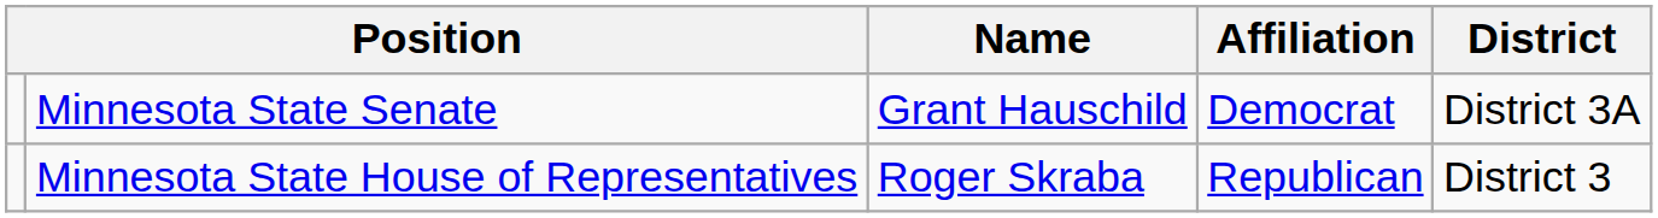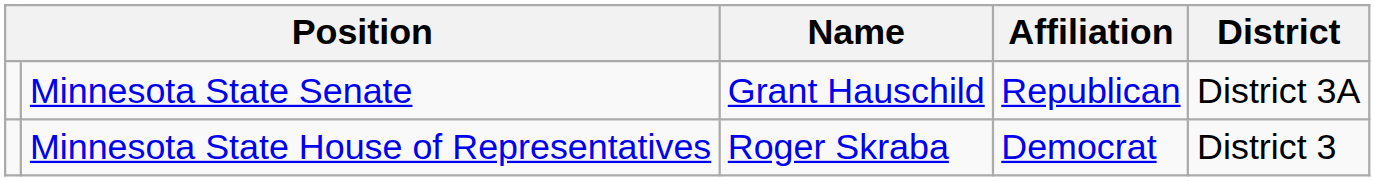Minnesota State Senate | Affiliation: Democrat -> Republican
Minnesota State House of Representatives | Affiliation: Republican -> Democrat
